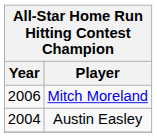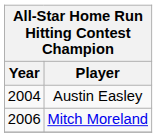rows swapped: Austin Easley <-> Mitch Moreland
